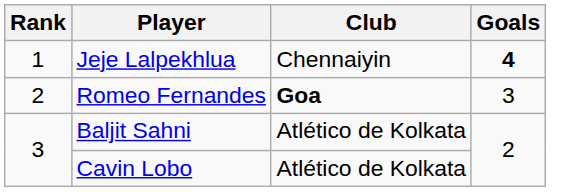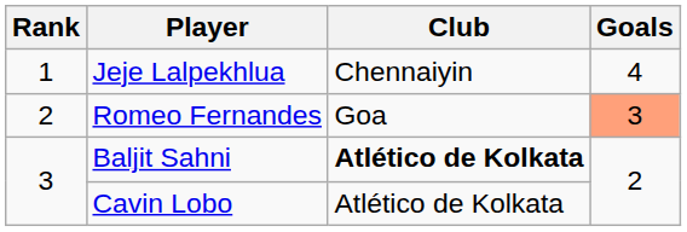Jeje Lalpekhlua | Goals: bold -> normal
Romeo Fernandes | Club: bold -> normal
Romeo Fernandes | Goals: no background -> lightsalmon background
Baljit Sahni | Club: normal -> bold
